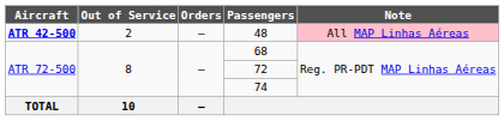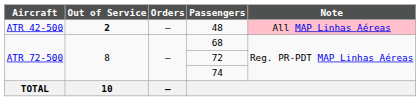48 | Aircraft: bold -> normal
48 | Out of Service: normal -> bold
